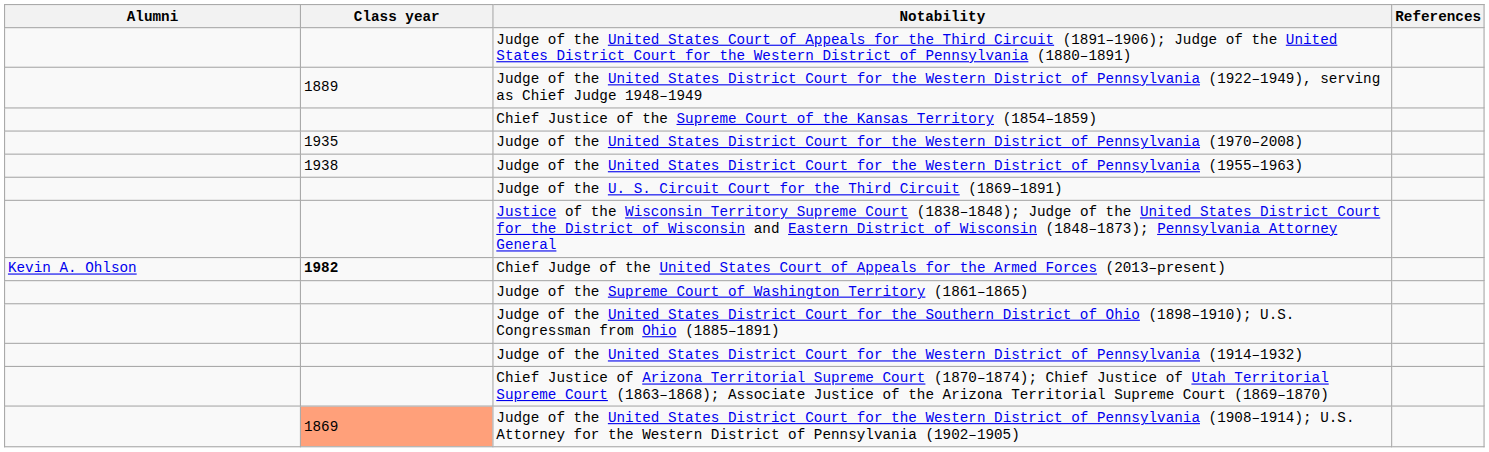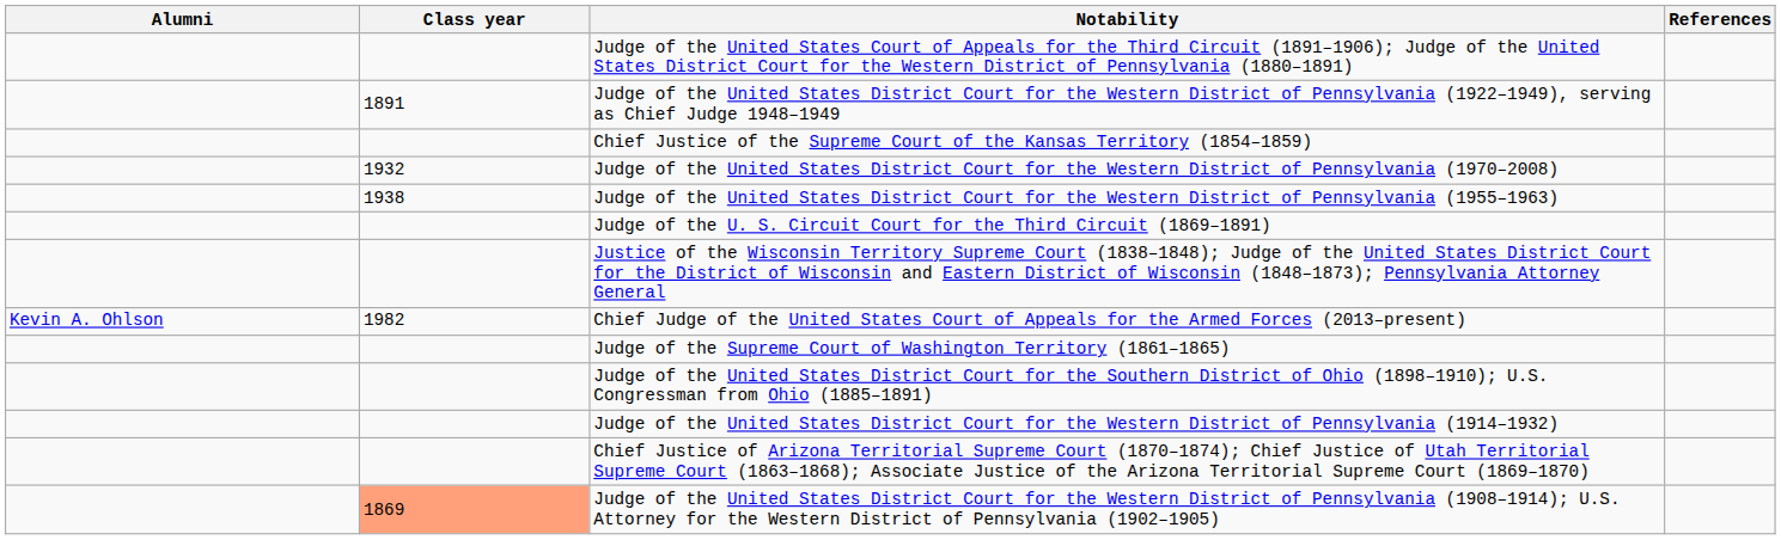row 3 | Class year: 1889 -> 1891
row 5 | Class year: 1935 -> 1932
row 9 | Class year: bold -> normal
